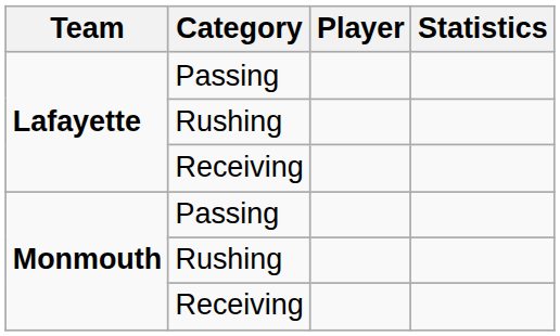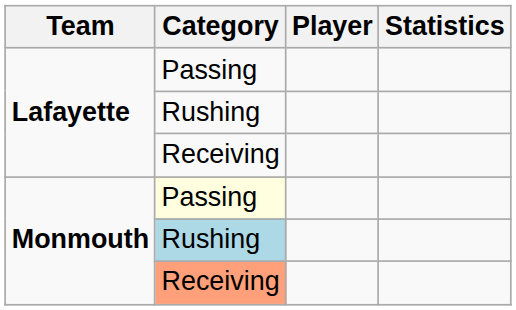Monmouth / Passing | Category: no background -> lightyellow background
Monmouth / Rushing | Category: no background -> lightblue background
Monmouth / Receiving | Category: no background -> lightsalmon background
